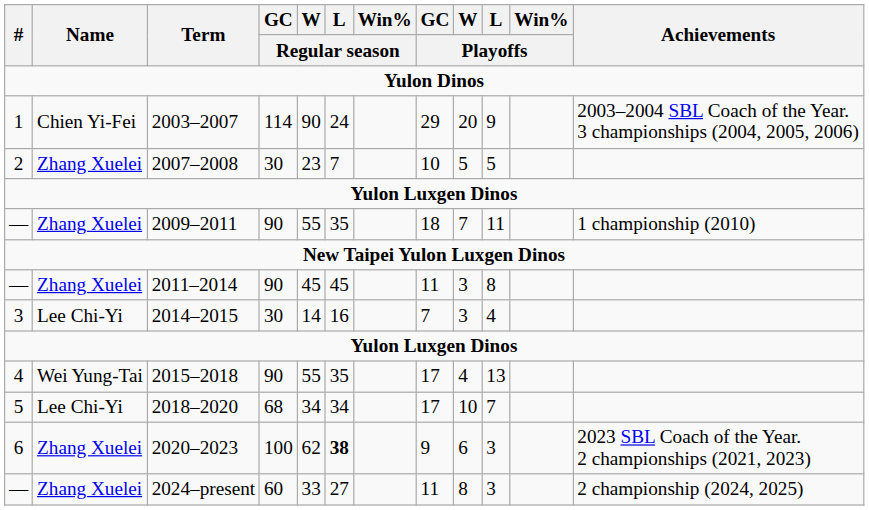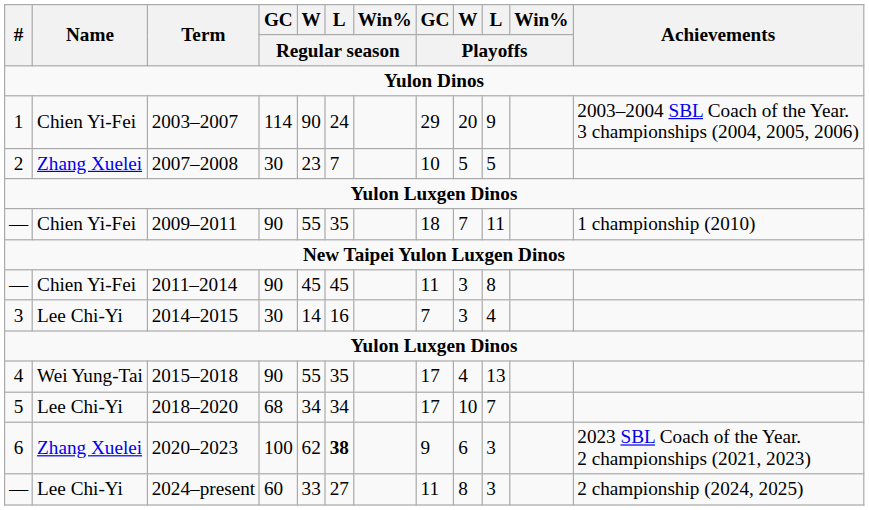2009–2011 | Name: Zhang Xuelei -> Chien Yi-Fei
2011–2014 | Name: Zhang Xuelei -> Chien Yi-Fei
2024–present | Name: Zhang Xuelei -> Lee Chi-Yi
